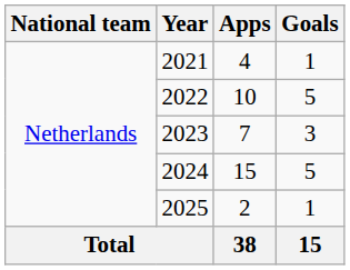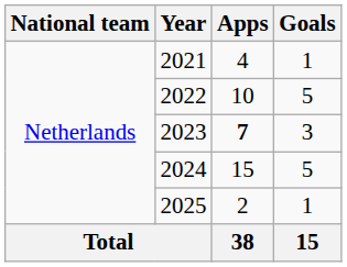2023 | Apps: normal -> bold
